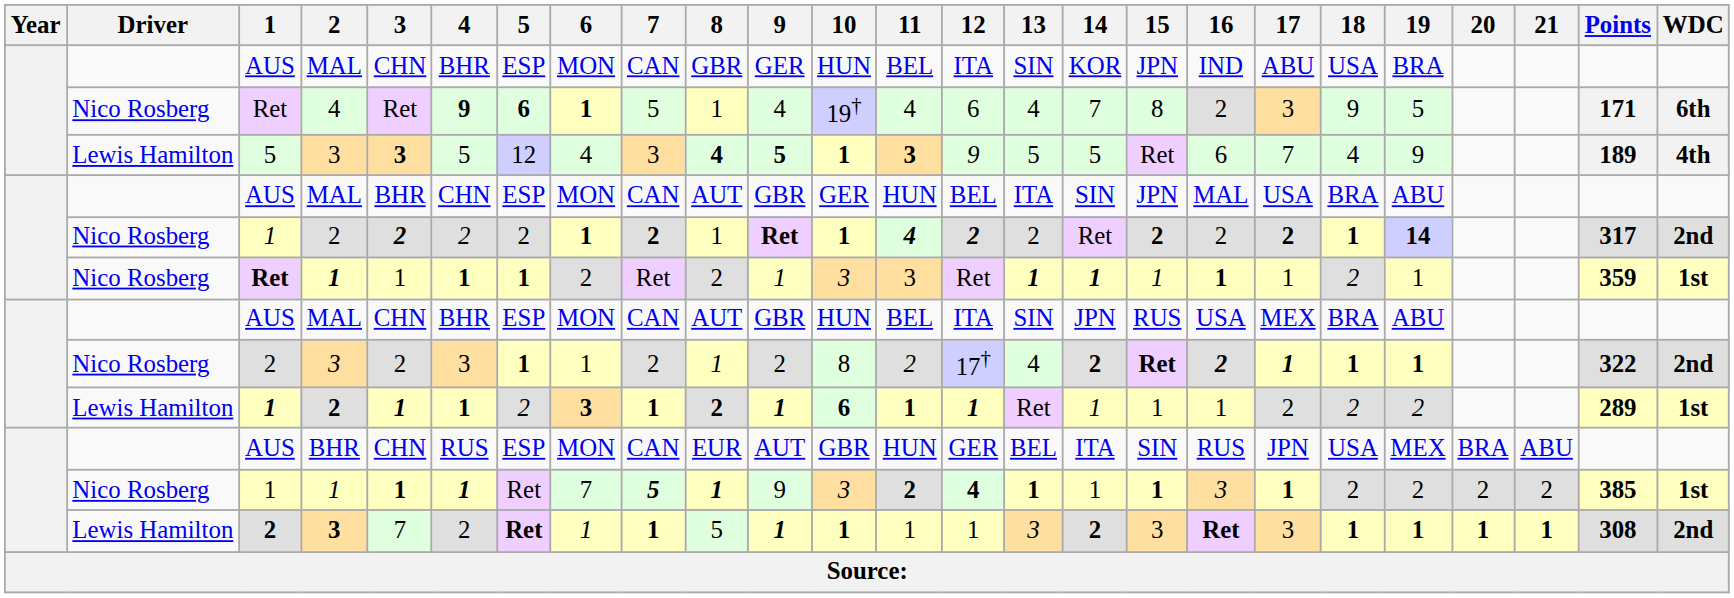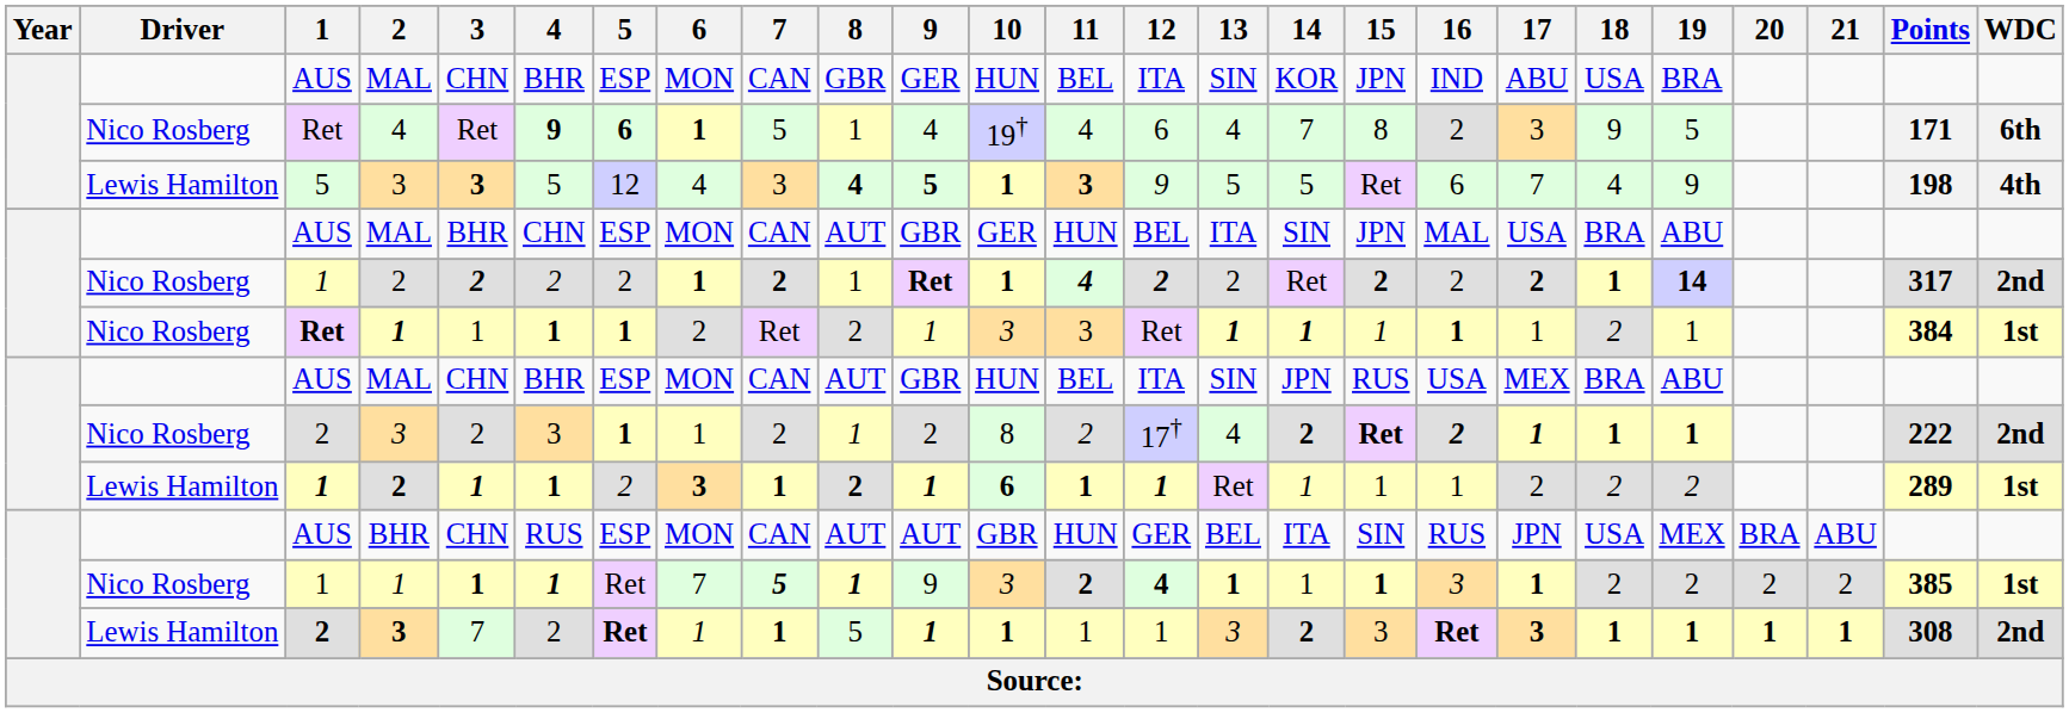row 4 | Points: 189 -> 198
row 7 | Points: 359 -> 384
row 9 | Points: 322 -> 222
row 11 | 8: EUR -> AUT
row 13 | 17: normal -> bold
